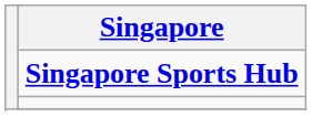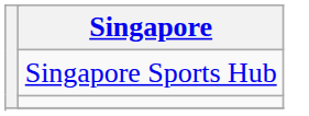row 2 | Singapore: bold -> normal
